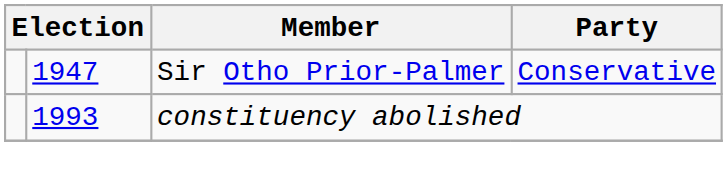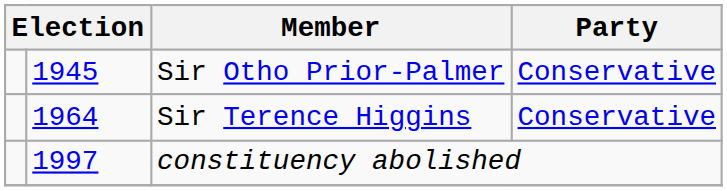Sir Otho Prior-Palmer | column 2: 1947 -> 1945
+ row: 1964 | Sir Terence Higgins | Conservative
constituency abolished | column 2: 1993 -> 1997
